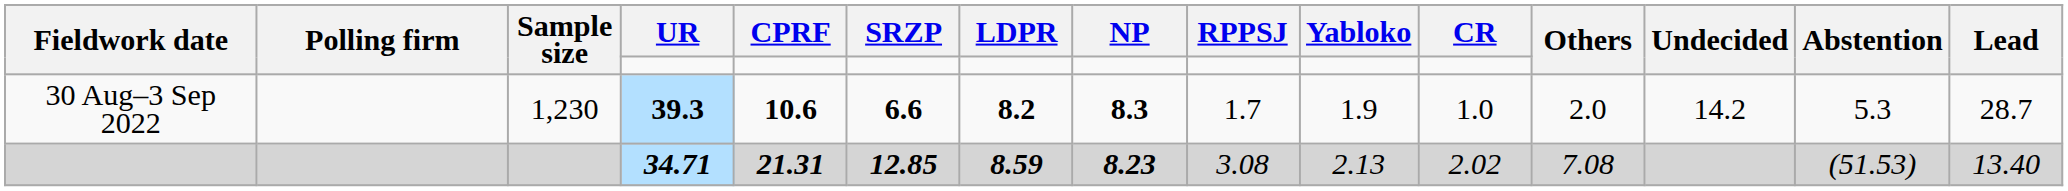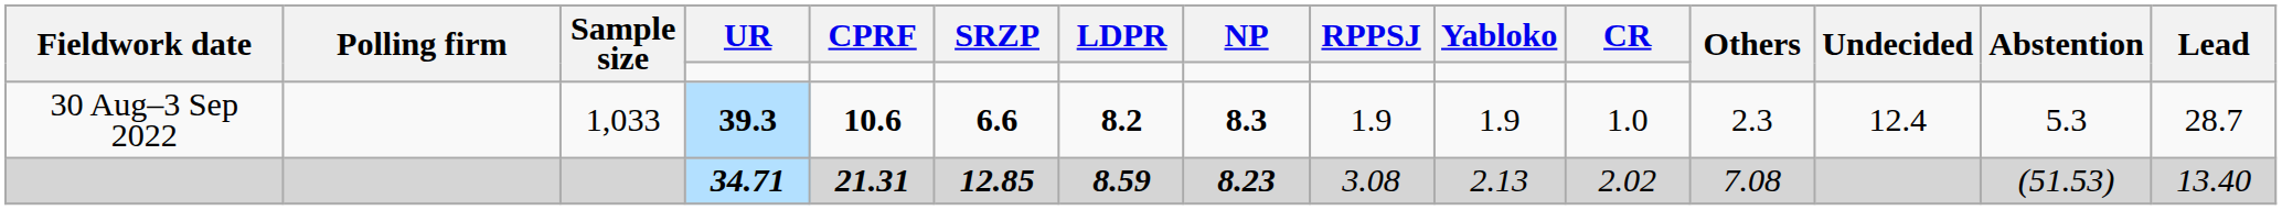30 Aug–3 Sep 2022 | Sample size: 1,230 -> 1,033
30 Aug–3 Sep 2022 | RPPSJ: 1.7 -> 1.9
30 Aug–3 Sep 2022 | Others: 2.0 -> 2.3
30 Aug–3 Sep 2022 | Undecided: 14.2 -> 12.4
